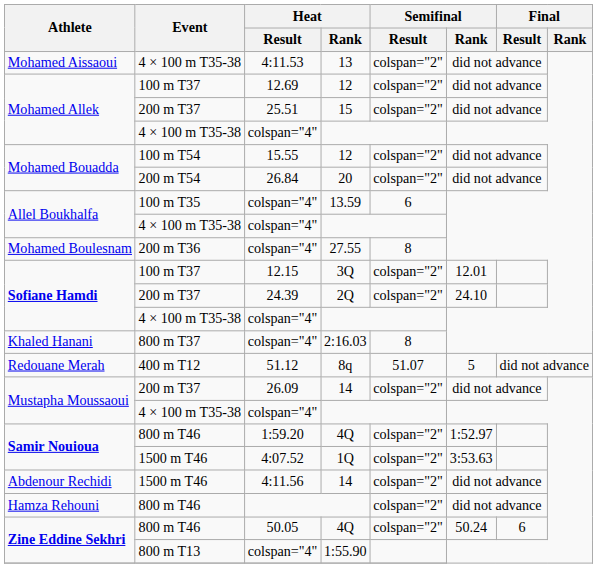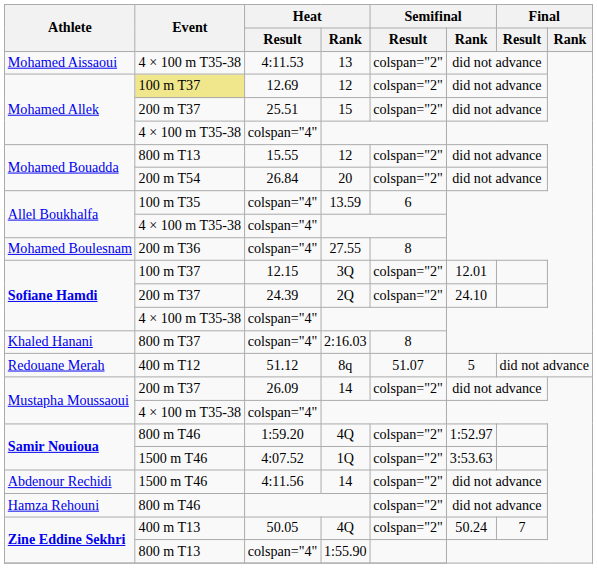12.69 | Event: no background -> khaki background
15.55 | Event: 100 m T54 -> 800 m T13
50.05 | Event: 800 m T46 -> 400 m T13
50.05 | Final / Result: 6 -> 7
